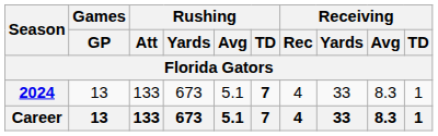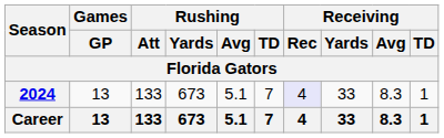2024 | Rushing / TD: bold -> normal
2024 | Receiving / Rec: no background -> lavender background
